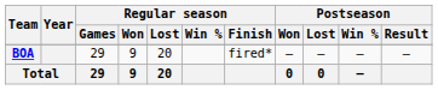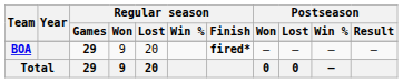BOA | Regular season / Games: normal -> bold
BOA | Regular season / Finish: normal -> bold
